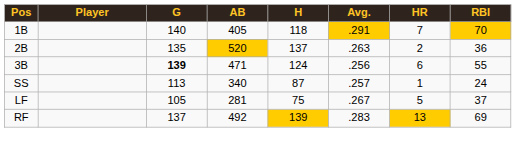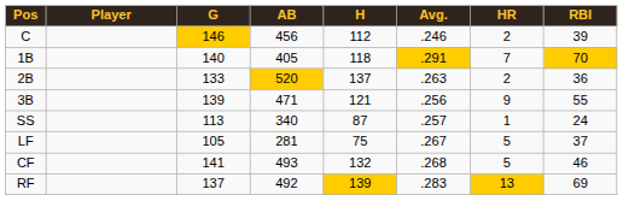+ row: C | 146 | 456 | 112 | .246 | 2 | 39
2B | G: 135 -> 133
3B | G: bold -> normal
3B | H: 124 -> 121
3B | HR: 6 -> 9
+ row: CF | 141 | 493 | 132 | .268 | 5 | 46
